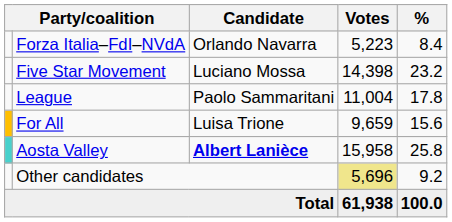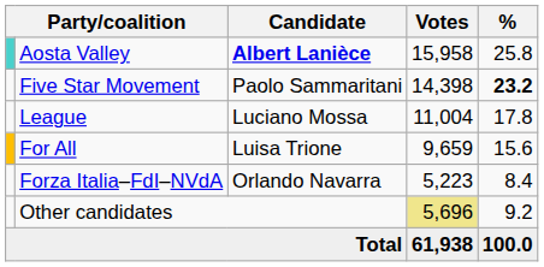rows swapped: Aosta Valley <-> Forza Italia–FdI–NVdA
Five Star Movement | Candidate: Luciano Mossa -> Paolo Sammaritani
Five Star Movement | %: normal -> bold
League | Candidate: Paolo Sammaritani -> Luciano Mossa
